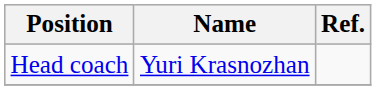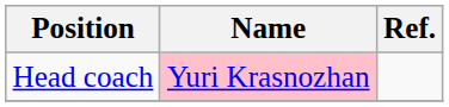Head coach | Name: no background -> pink background
